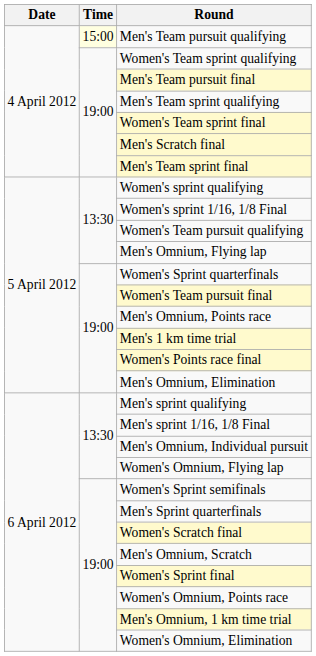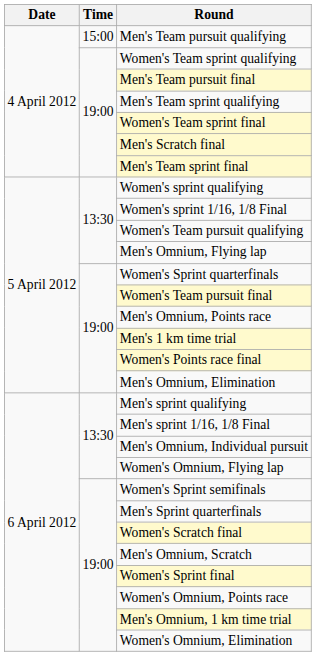Men's Team pursuit qualifying | Time: lightyellow background -> no background
